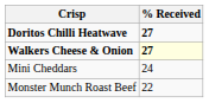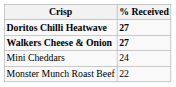Walkers Cheese & Onion | % Received: lightyellow background -> no background
